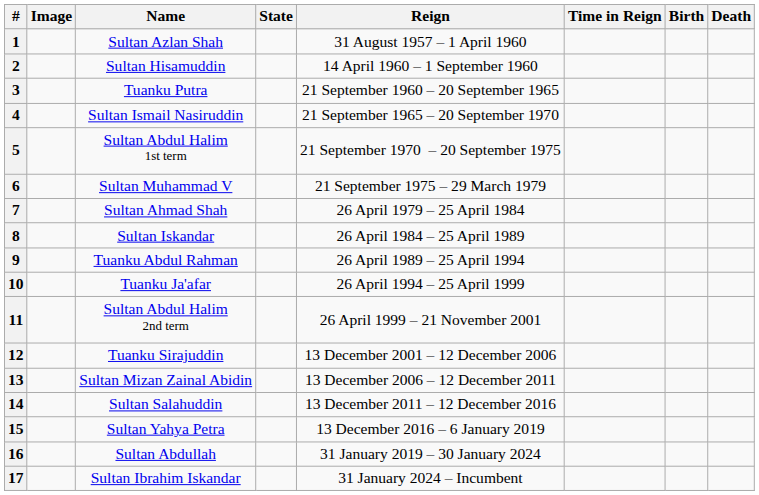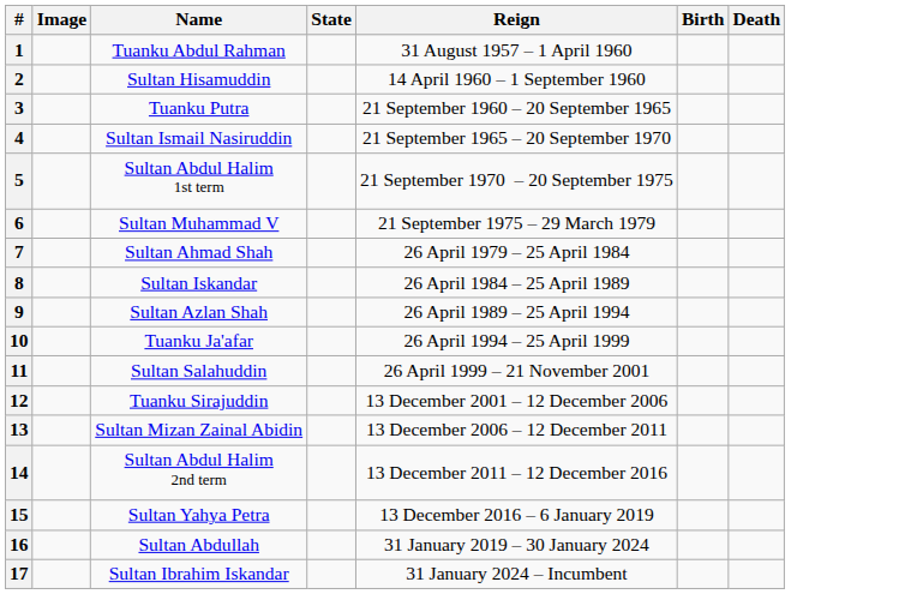- column: Time in Reign
1 | Name: Sultan Azlan Shah -> Tuanku Abdul Rahman
9 | Name: Tuanku Abdul Rahman -> Sultan Azlan Shah
11 | Name: Sultan Abdul Halim 2nd term -> Sultan Salahuddin
14 | Name: Sultan Salahuddin -> Sultan Abdul Halim 2nd term
